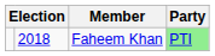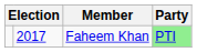Faheem Khan | column 2: 2018 -> 2017
